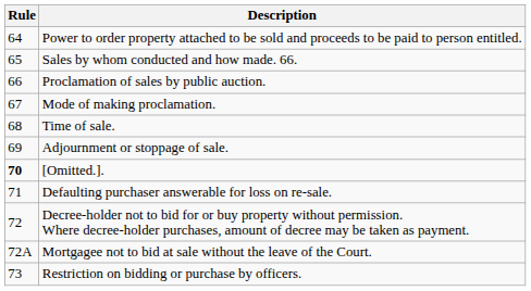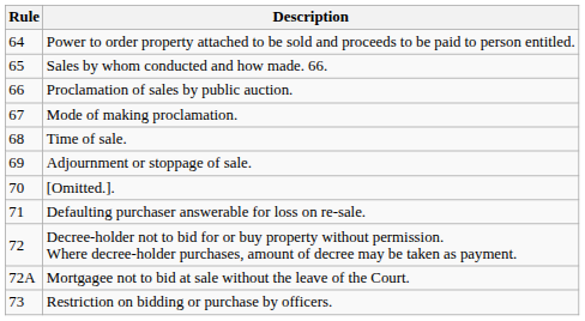[Omitted.]. | Rule: bold -> normal
